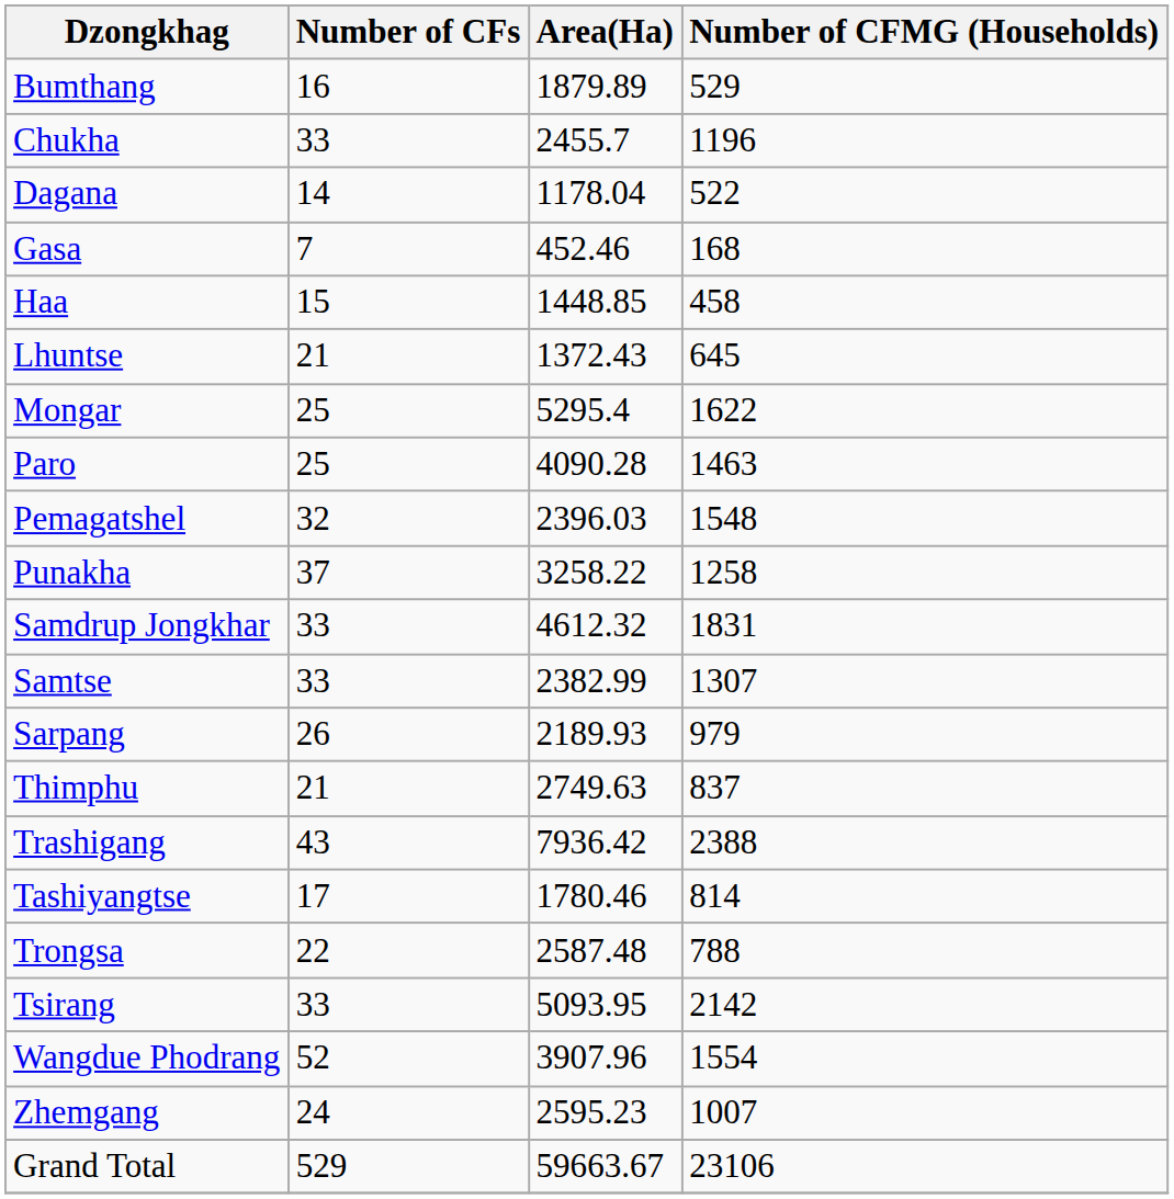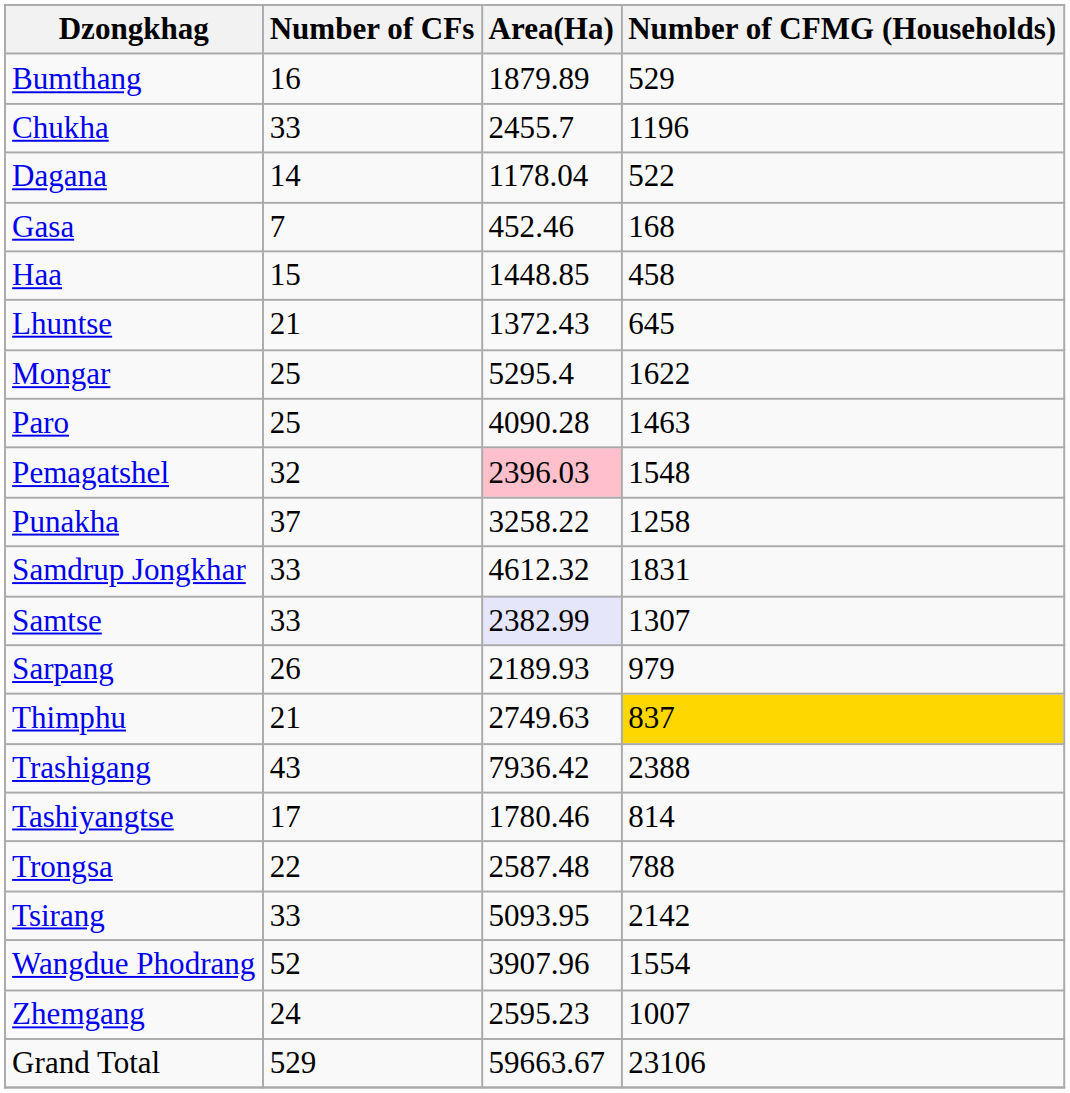Pemagatshel | Area(Ha): no background -> pink background
Samtse | Area(Ha): no background -> lavender background
Thimphu | Number of CFMG (Households): no background -> gold background
